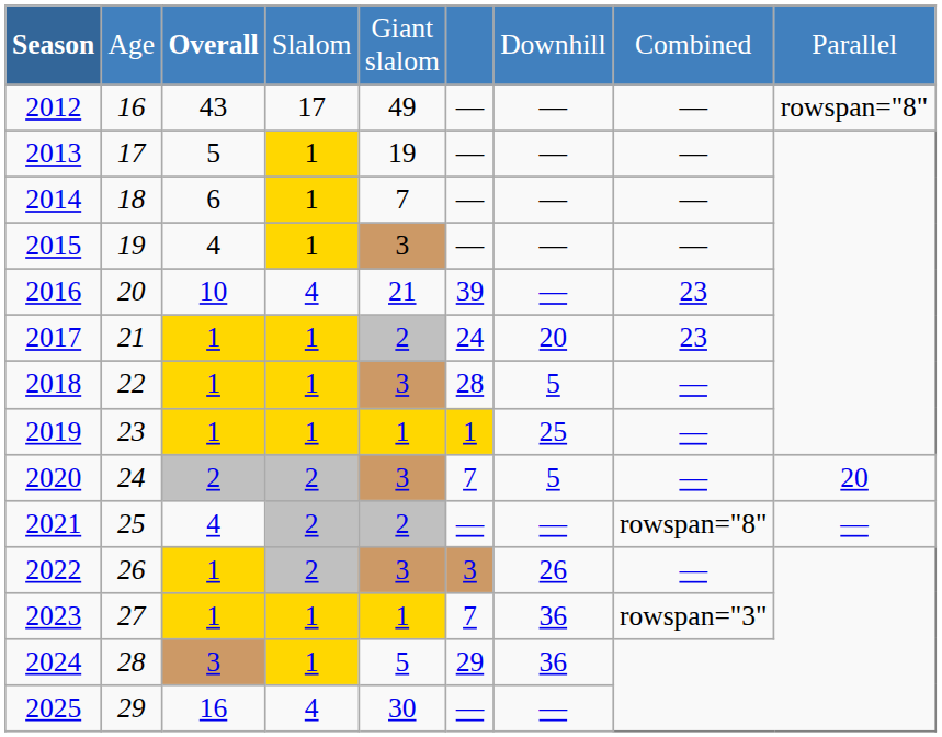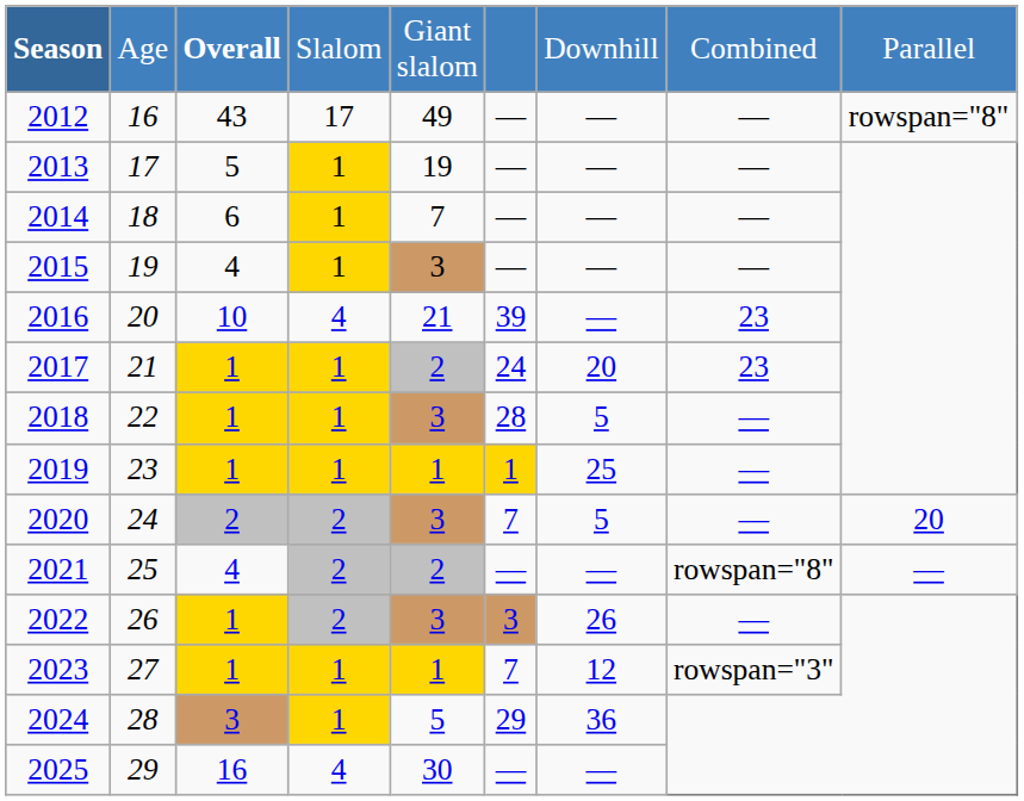2023 | column 7: 36 -> 12
